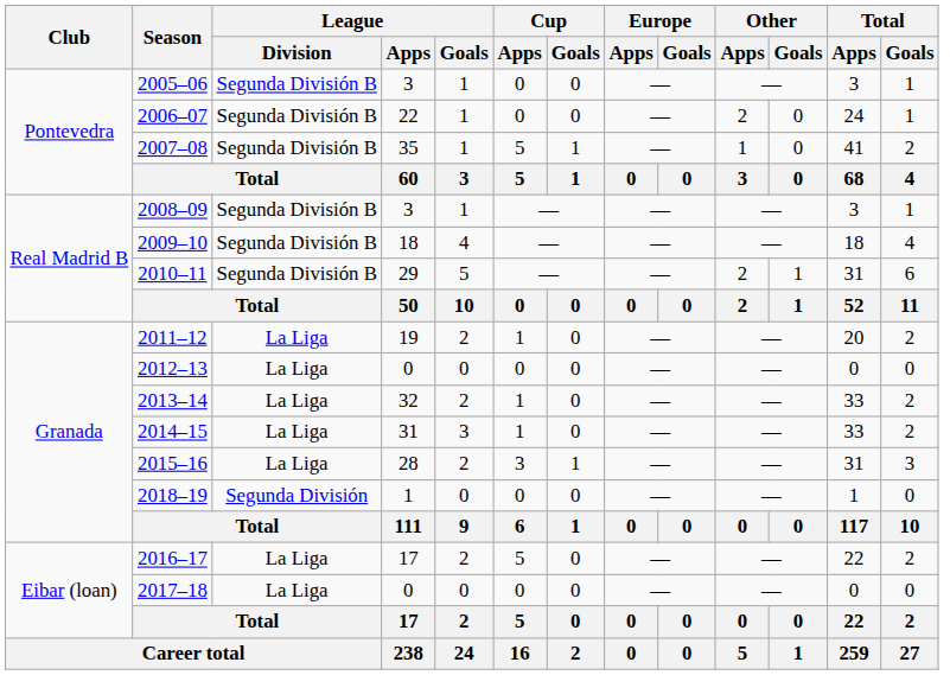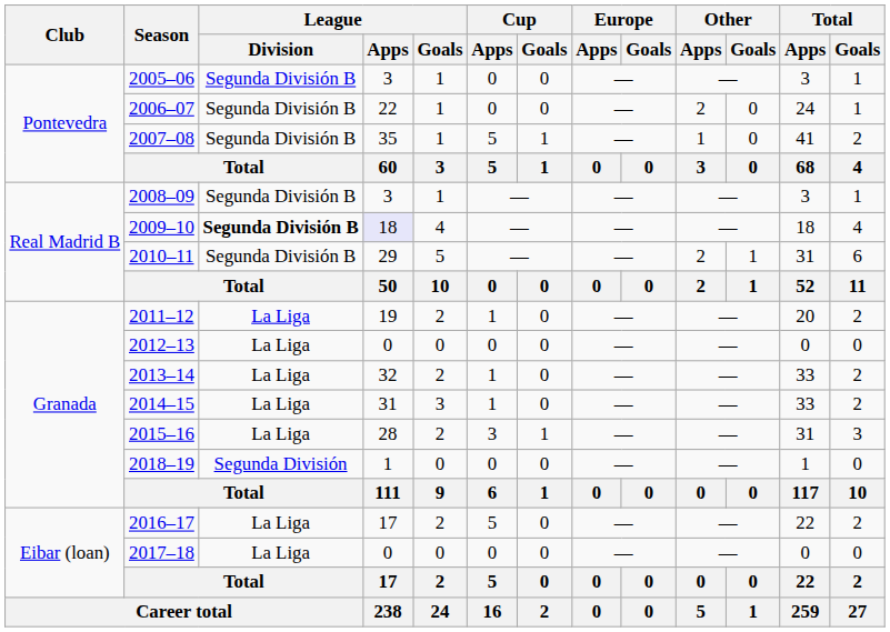2009–10 | League / Division: normal -> bold
2009–10 | League / Apps: no background -> lavender background
